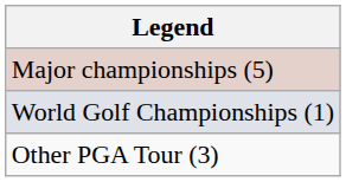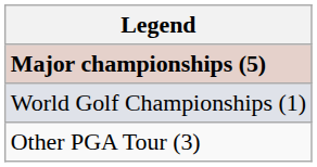row 2 | column 1: normal -> bold
